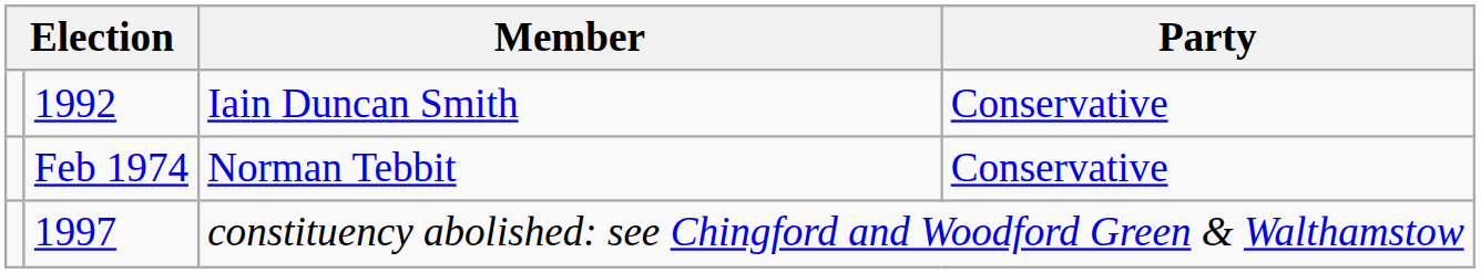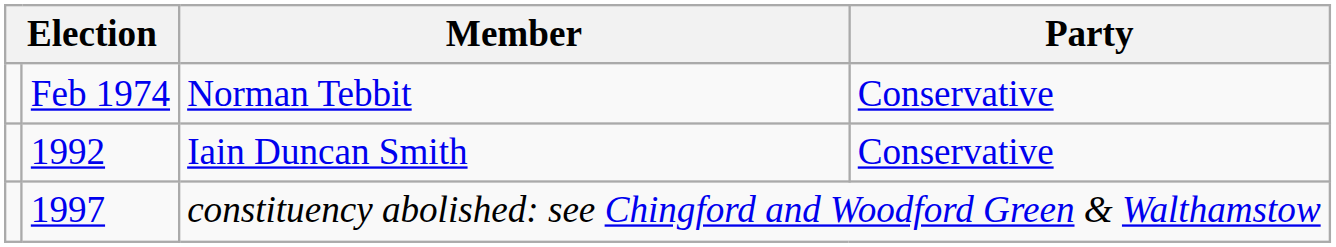rows swapped: Norman Tebbit <-> Iain Duncan Smith
